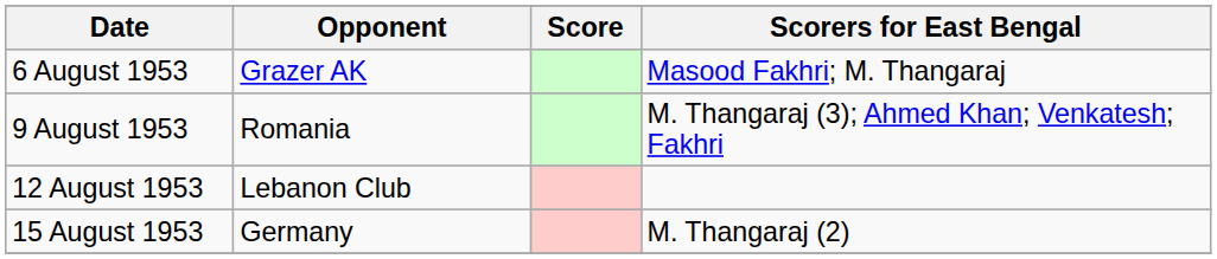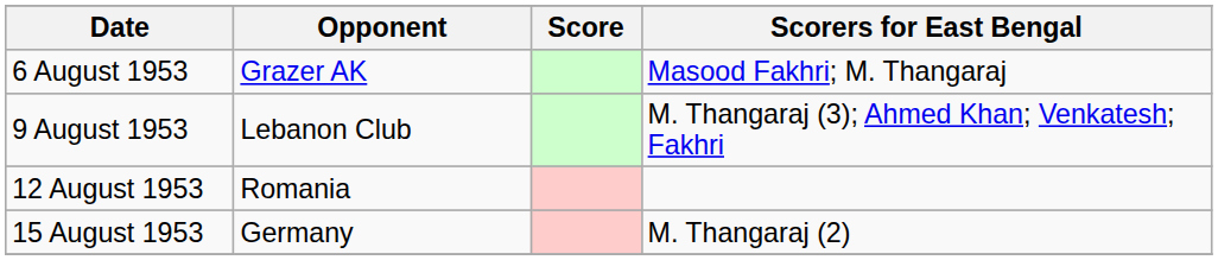9 August 1953 | Opponent: Romania -> Lebanon Club
12 August 1953 | Opponent: Lebanon Club -> Romania
